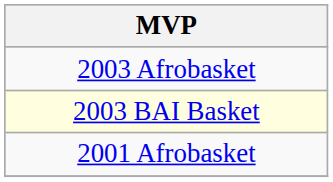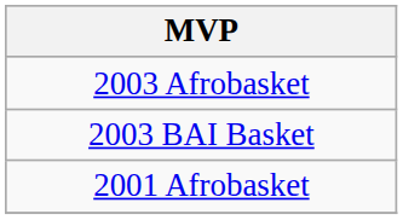row 3 | column 1: lightyellow background -> no background
